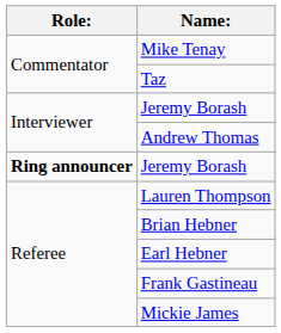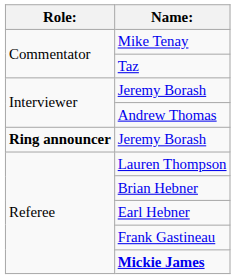row 11 | Name:: normal -> bold
